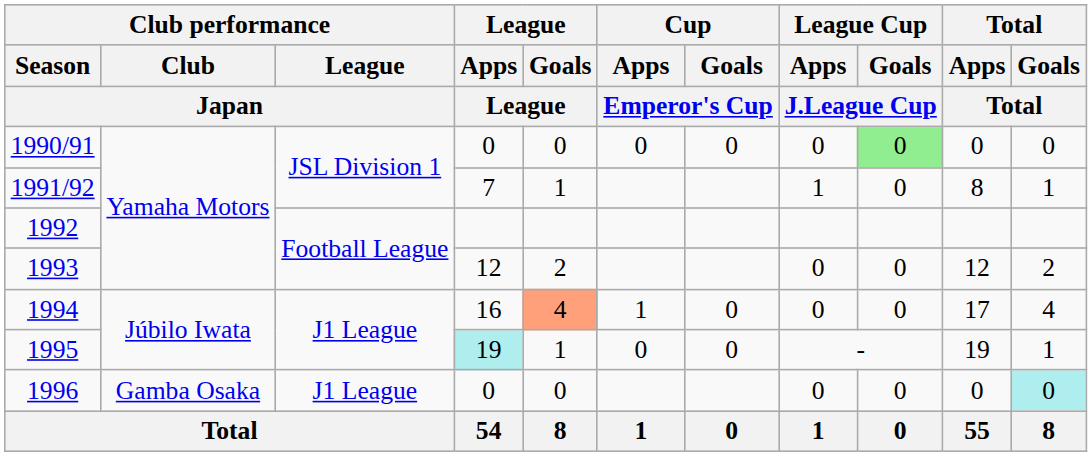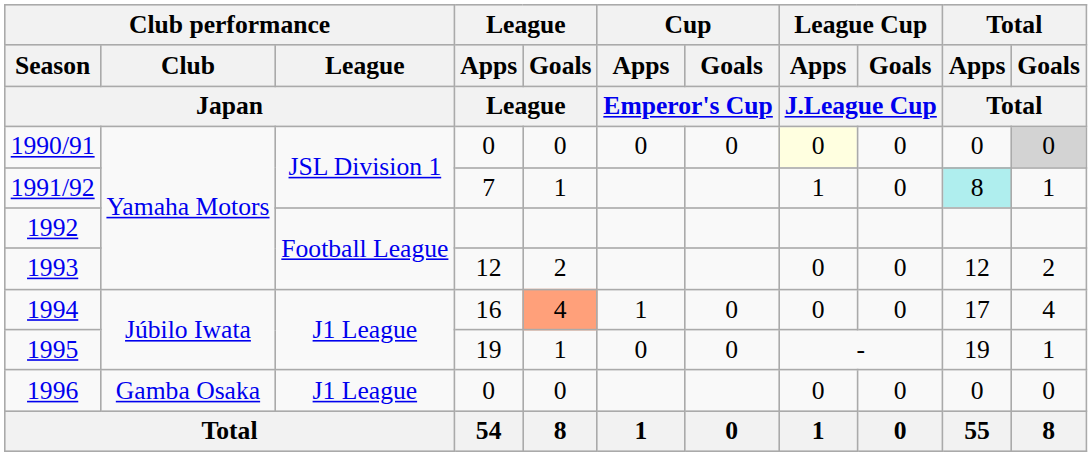1990/91 | League Cup / Apps / J.League Cup: no background -> lightyellow background
1990/91 | League Cup / Goals / J.League Cup: lightgreen background -> no background
1990/91 | Total / Goals / Total: no background -> lightgrey background
1991/92 | Total / Apps / Total: no background -> paleturquoise background
1995 | League / Apps / League: paleturquoise background -> no background
1996 | Total / Goals / Total: paleturquoise background -> no background
